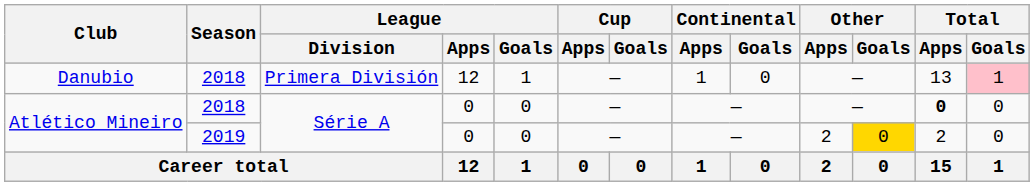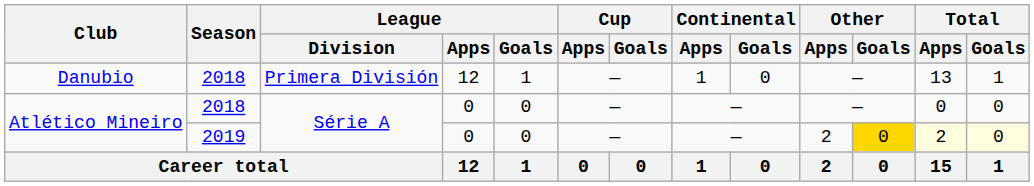Danubio | Total / Goals: pink background -> no background
Atlético Mineiro / 2018 | Total / Apps: bold -> normal
Atlético Mineiro / 2019 | Total / Apps: no background -> lightyellow background
Atlético Mineiro / 2019 | Total / Goals: no background -> lightyellow background
